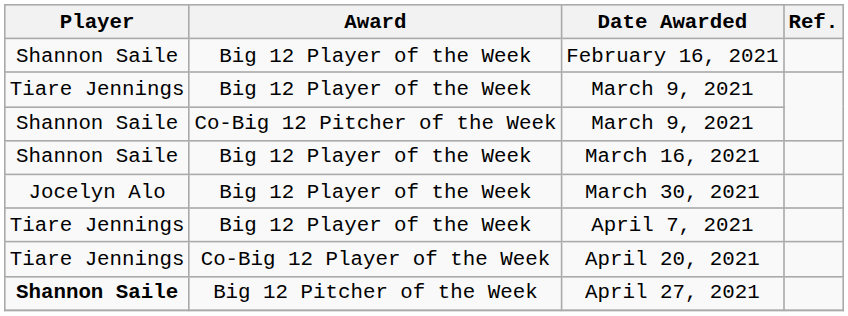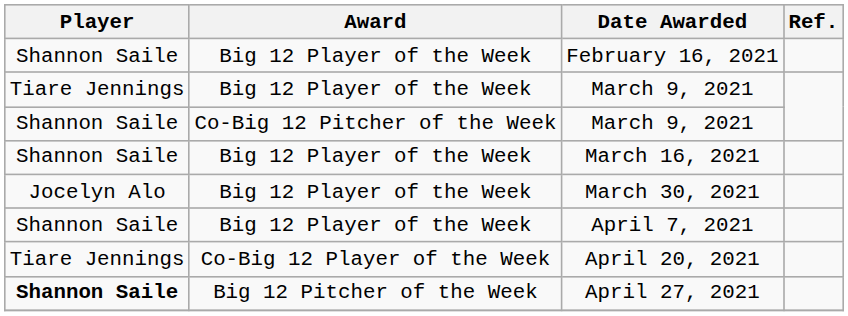April 7, 2021 | Player: Tiare Jennings -> Shannon Saile
